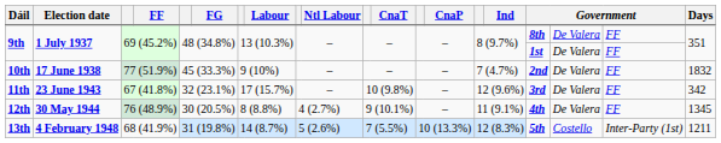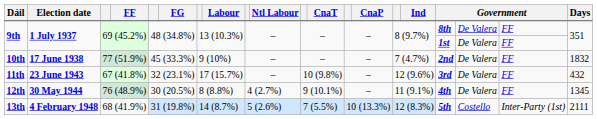11th | Days: 342 -> 432
13th | Days: 1211 -> 2111
